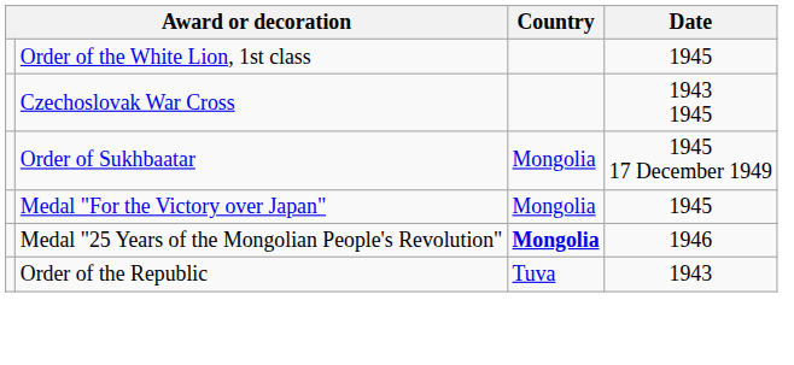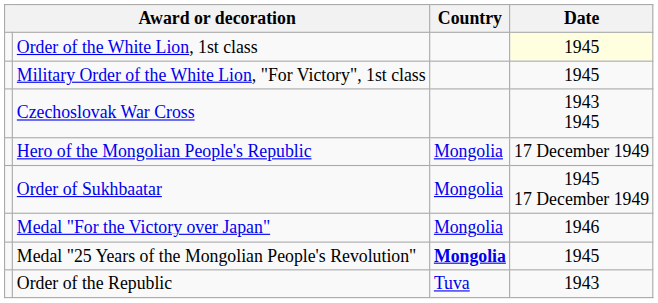Order of the White Lion, 1st class | Date: no background -> lightyellow background
+ row: Military Order of the White Lion, "For Victory", 1st class | 1945
+ row: Hero of the Mongolian People's Republic | Mongolia | 17 December 1949
Medal "For the Victory over Japan" | Date: 1945 -> 1946
Medal "25 Years of the Mongolian People's Revolution" | Date: 1946 -> 1945
